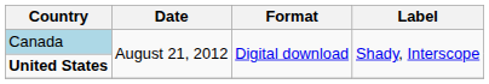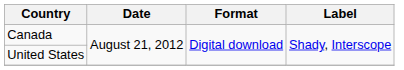Canada | Country: lightblue background -> no background
United States | Country: bold -> normal
